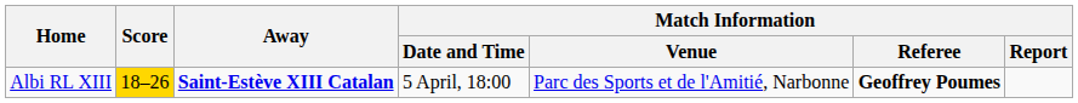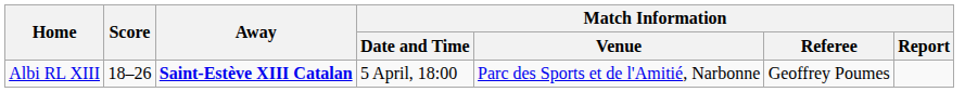Albi RL XIII | Score: gold background -> no background
Albi RL XIII | Match Information / Referee: bold -> normal
